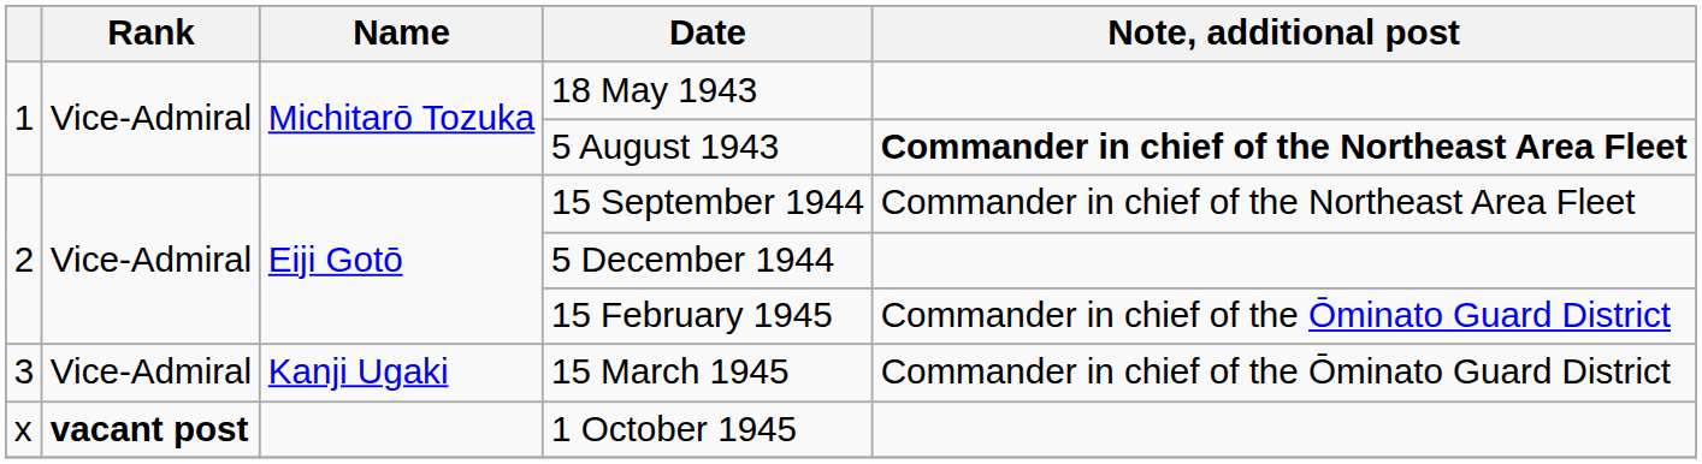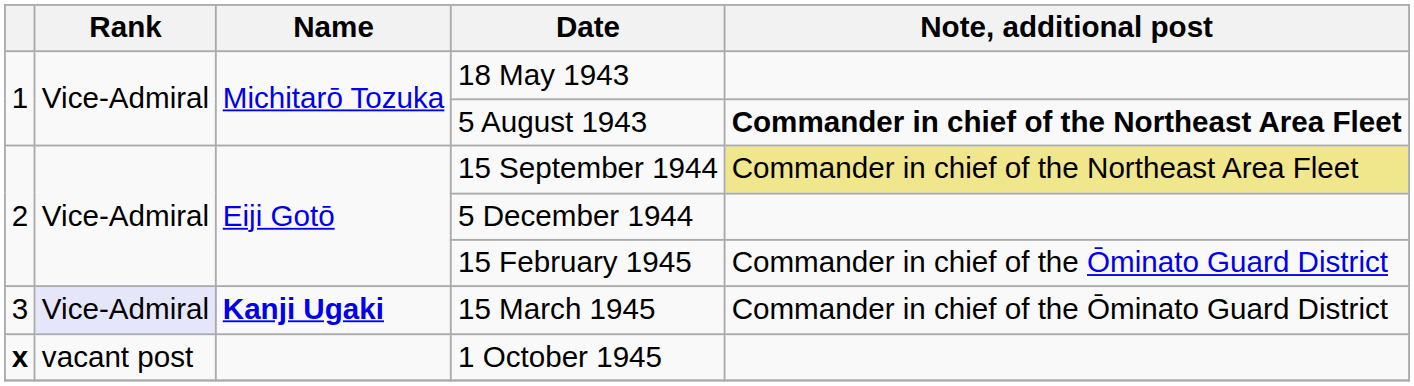15 September 1944 | Note, additional post: no background -> khaki background
15 March 1945 | Rank: no background -> lavender background
15 March 1945 | Name: normal -> bold
1 October 1945 | column 1: normal -> bold
1 October 1945 | Rank: bold -> normal
